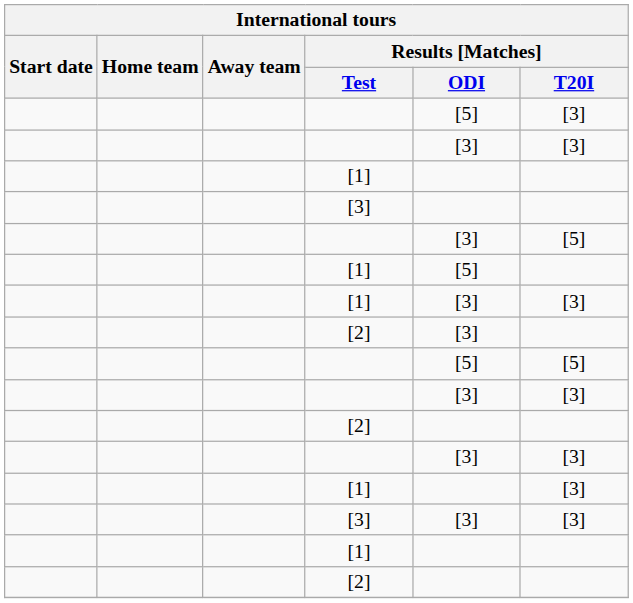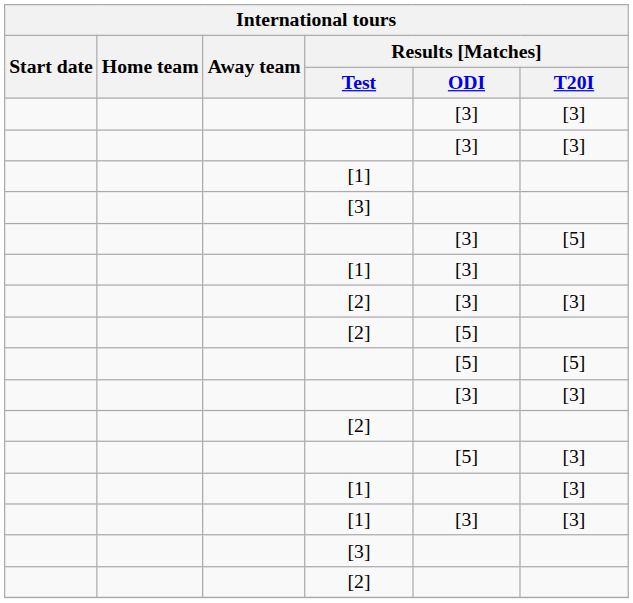row 4 | Results [Matches] / ODI: [5] -> [3]
row 9 | Results [Matches] / ODI: [5] -> [3]
row 10 | Results [Matches] / Test: [1] -> [2]
row 11 | Results [Matches] / ODI: [3] -> [5]
row 15 | Results [Matches] / ODI: [3] -> [5]
row 17 | Results [Matches] / Test: [3] -> [1]
row 18 | Results [Matches] / Test: [1] -> [3]
